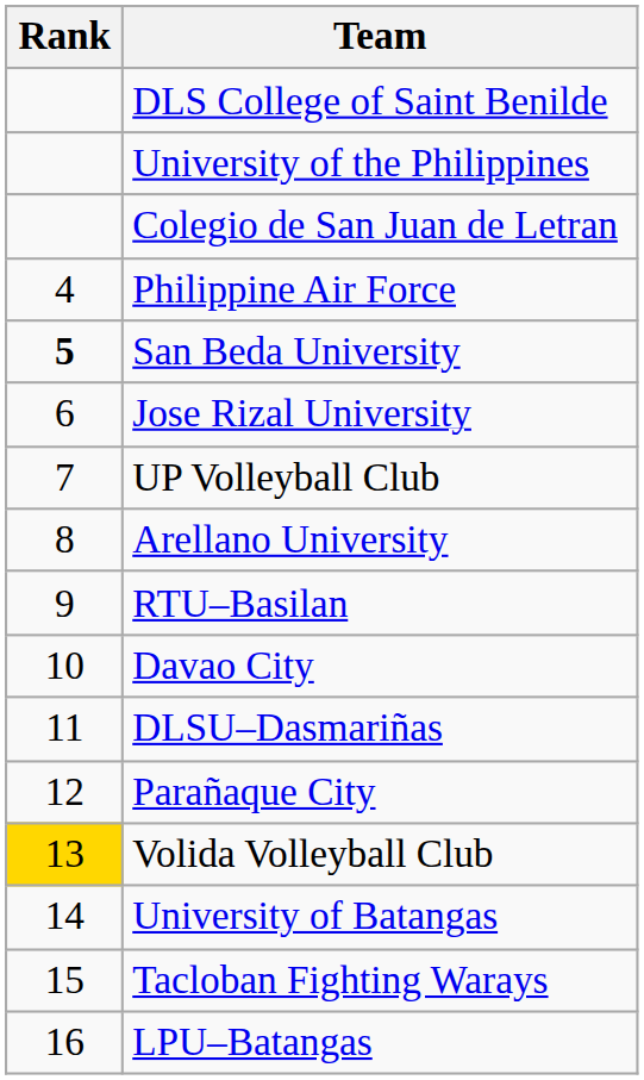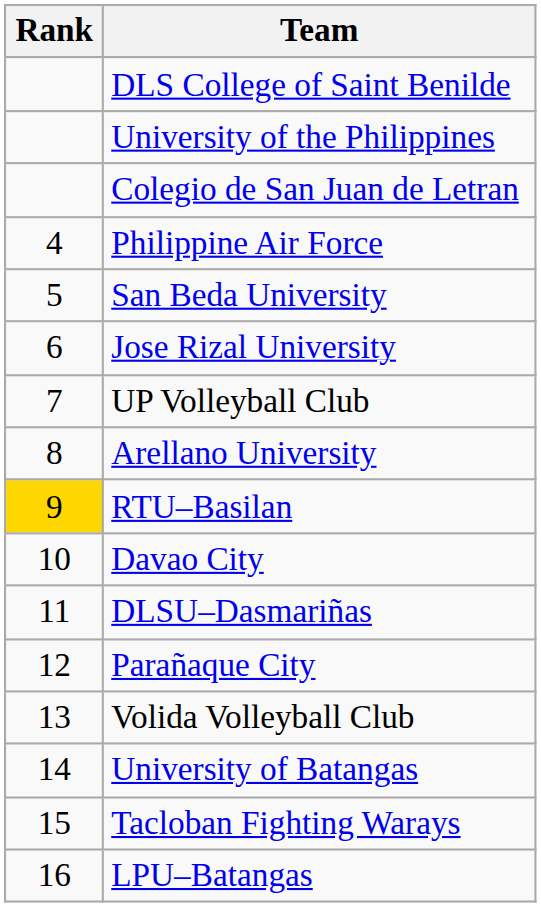San Beda University | Rank: bold -> normal
RTU–Basilan | Rank: no background -> gold background
Volida Volleyball Club | Rank: gold background -> no background
